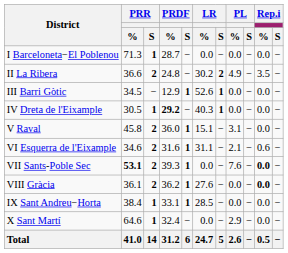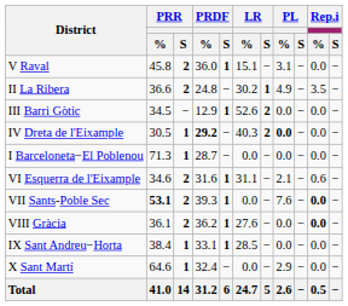rows swapped: I Barceloneta−El Poblenou <-> V Raval
II La Ribera | LR / S: 2 -> 1
III Barri Gòtic | LR / S: 1 -> 2
IV Dreta de l'Eixample | LR / S: 1 -> 2
IV Dreta de l'Eixample | PL / %: normal -> bold
